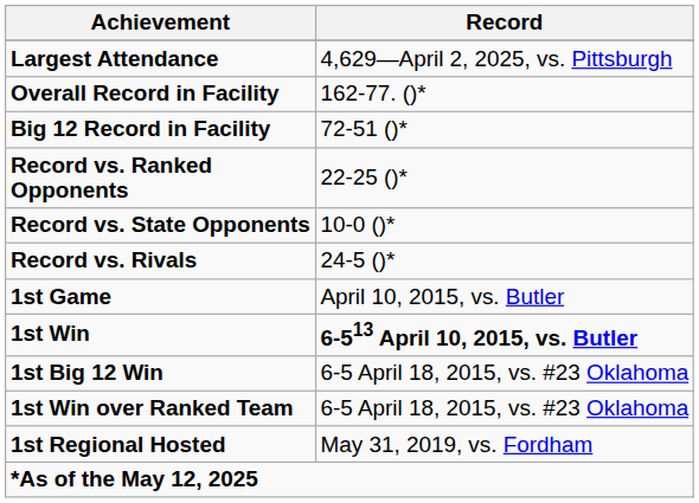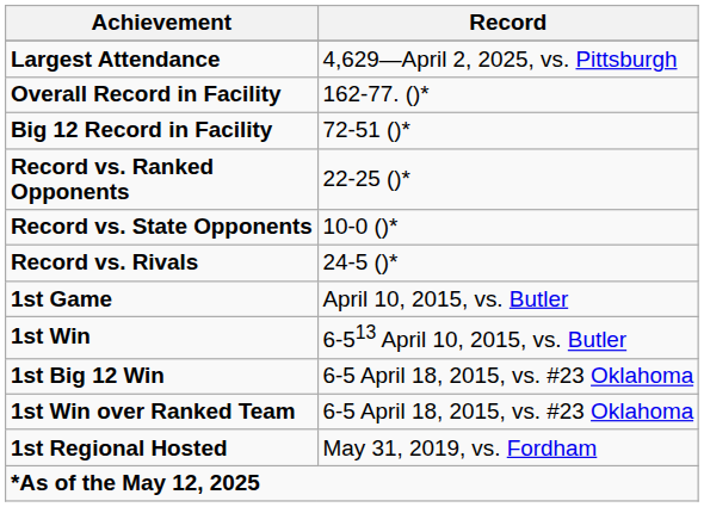1st Win | Record: bold -> normal
